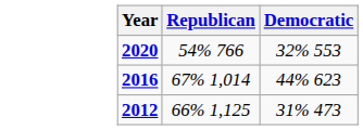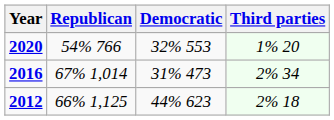+ column: Third parties | 1% 20 | 2% 34 | 2% 18
2016 | Democratic: 44% 623 -> 31% 473
2012 | Democratic: 31% 473 -> 44% 623
